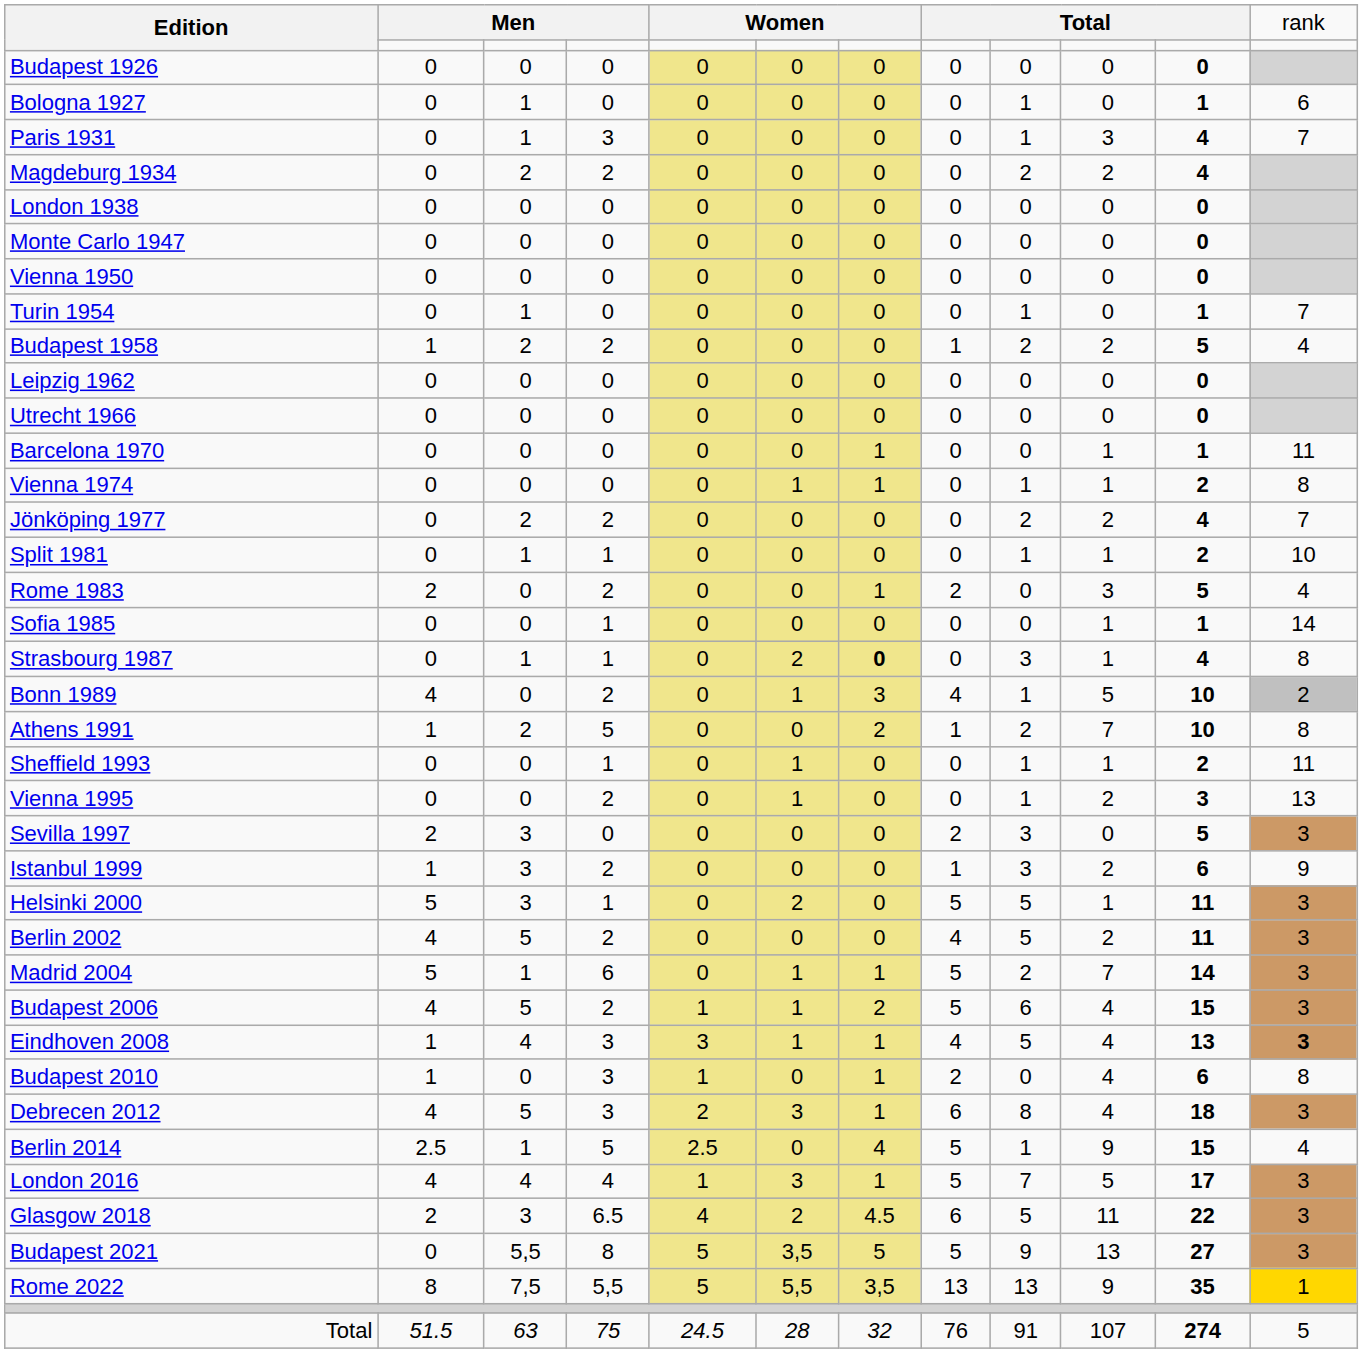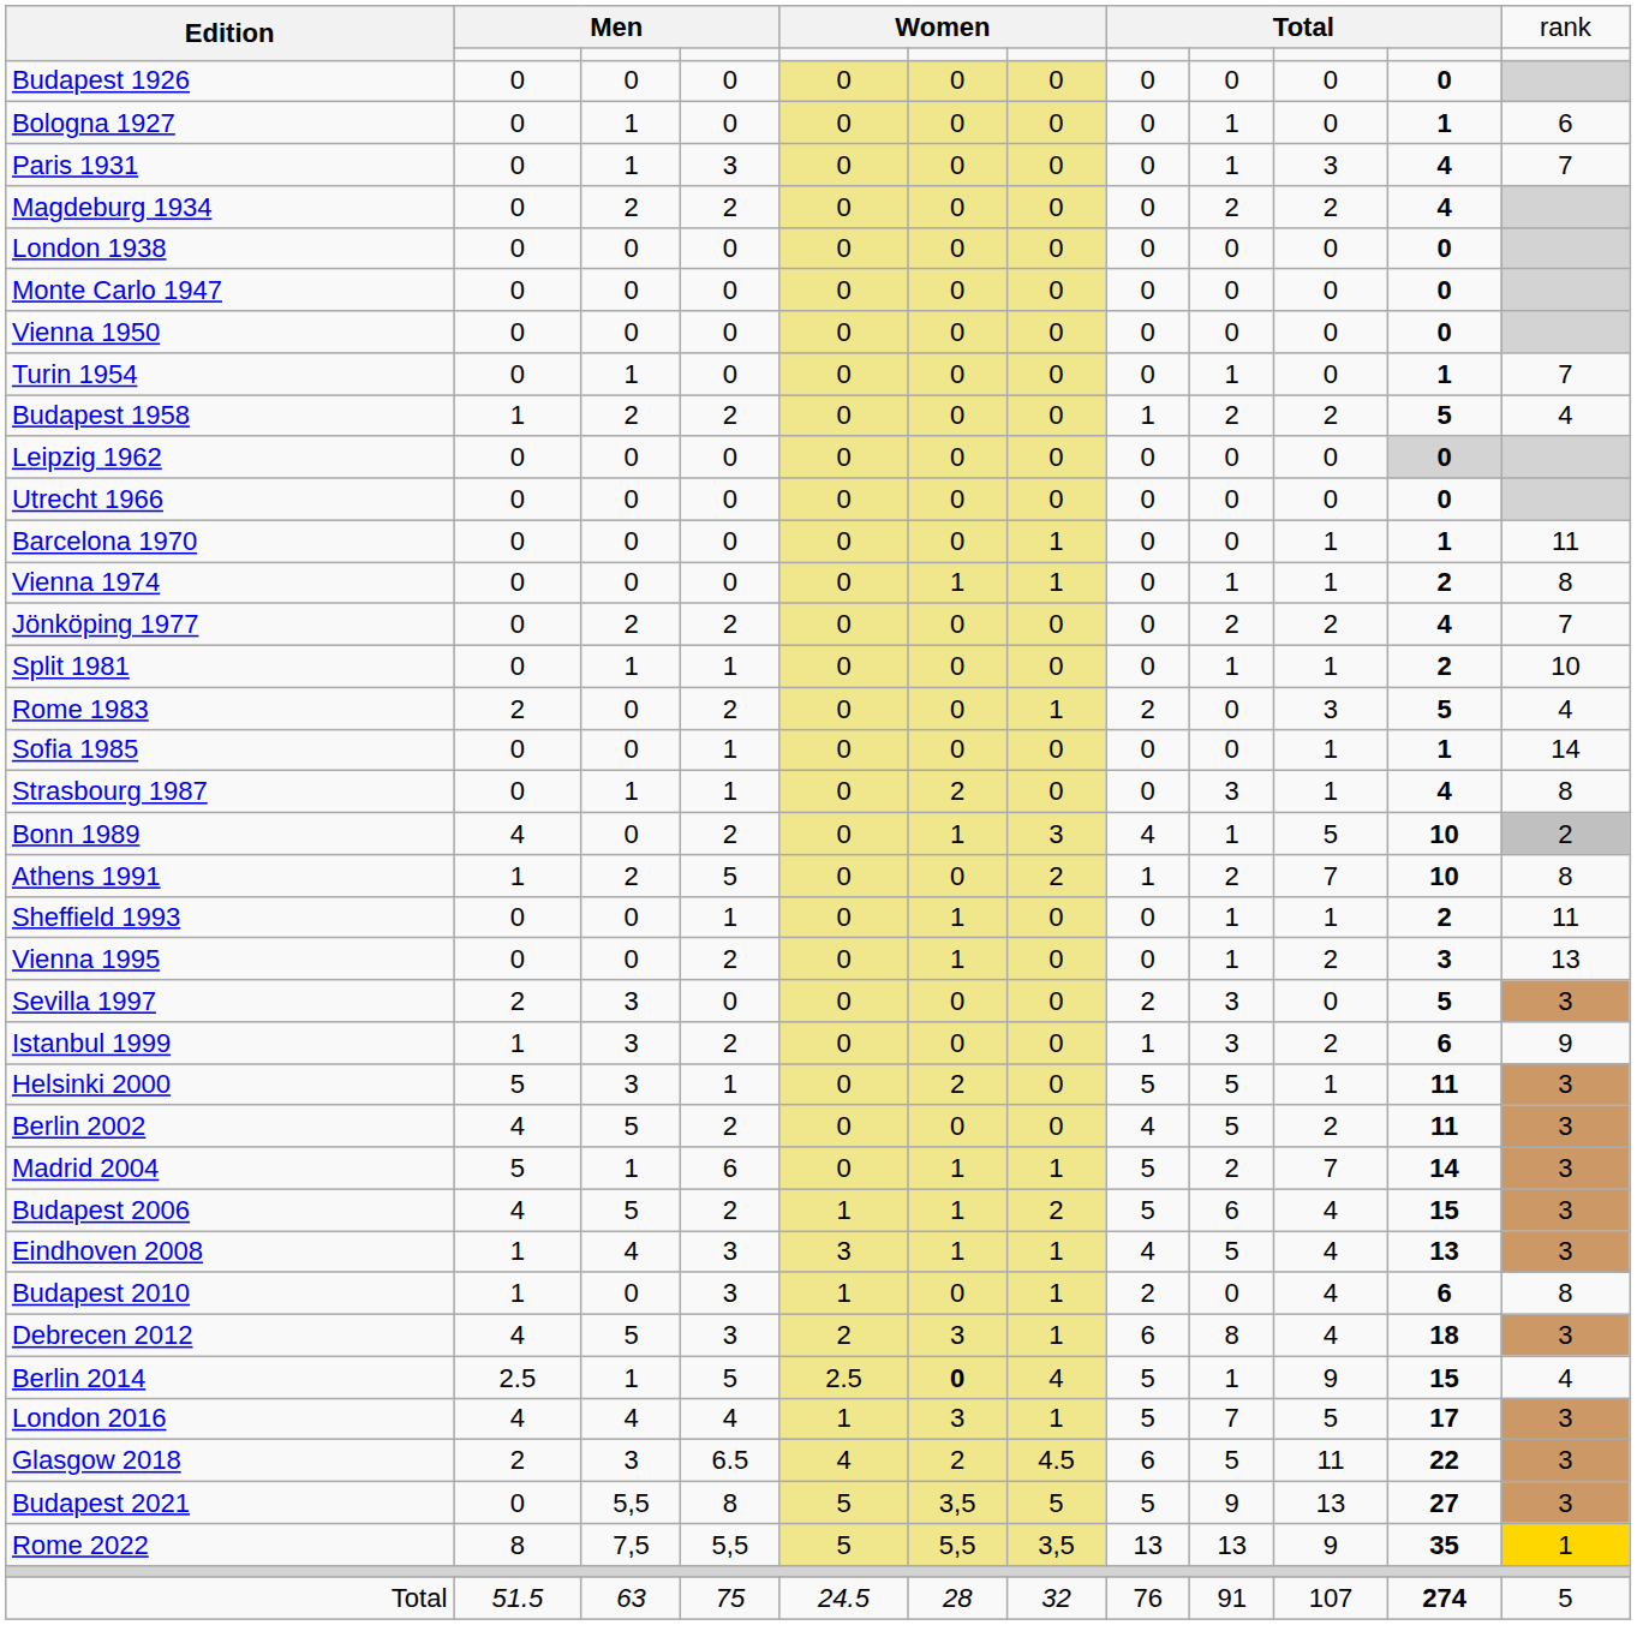Leipzig 1962 | column 11: no background -> lightgrey background
Strasbourg 1987 | column 7: bold -> normal
Eindhoven 2008 | column 12: bold -> normal
Berlin 2014 | column 6: normal -> bold
